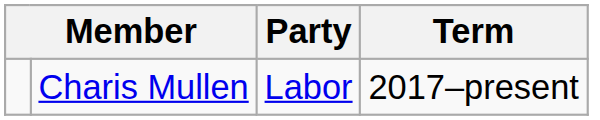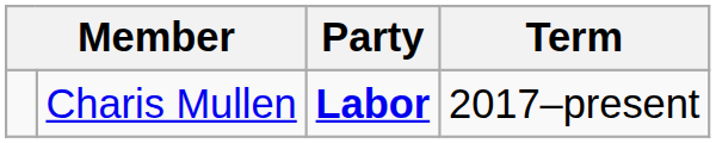Charis Mullen | Party: normal -> bold
